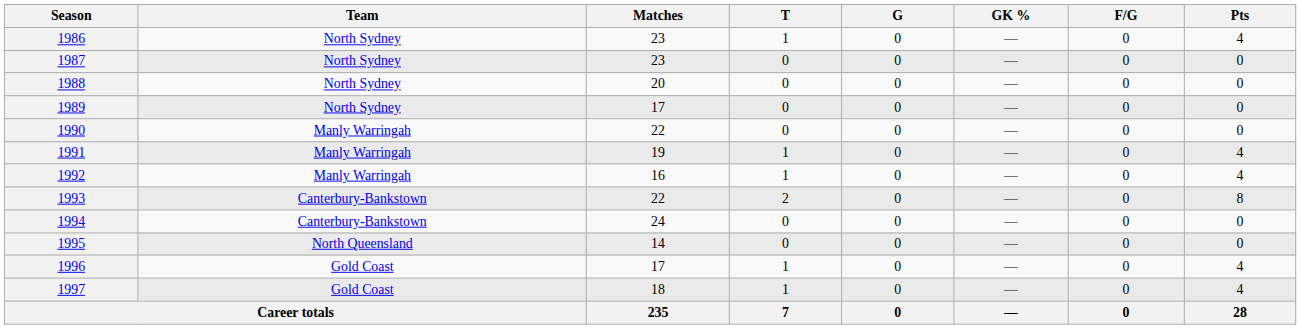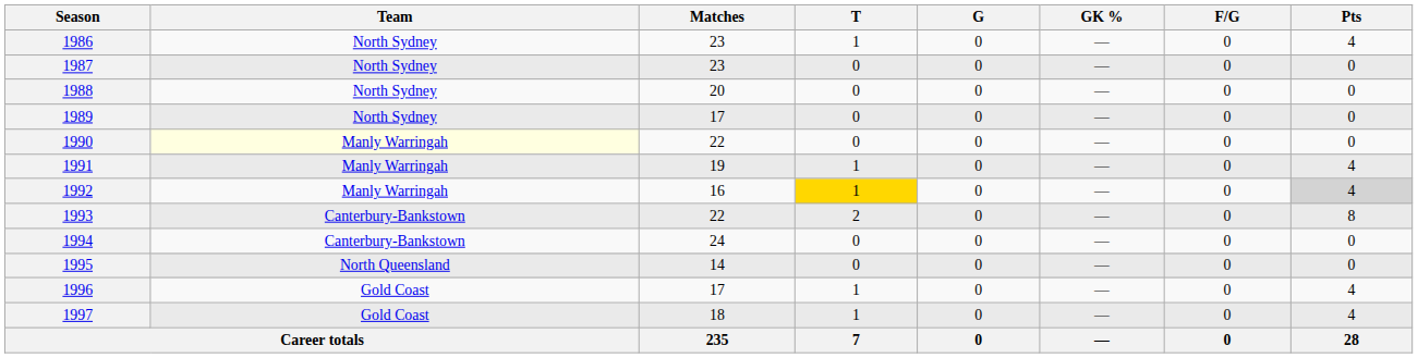1990 | Team: no background -> lightyellow background
1992 | T: no background -> gold background
1992 | Pts: no background -> lightgrey background
